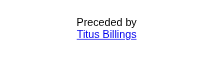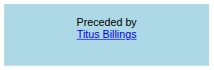row 1 | column 1: no background -> lightblue background
